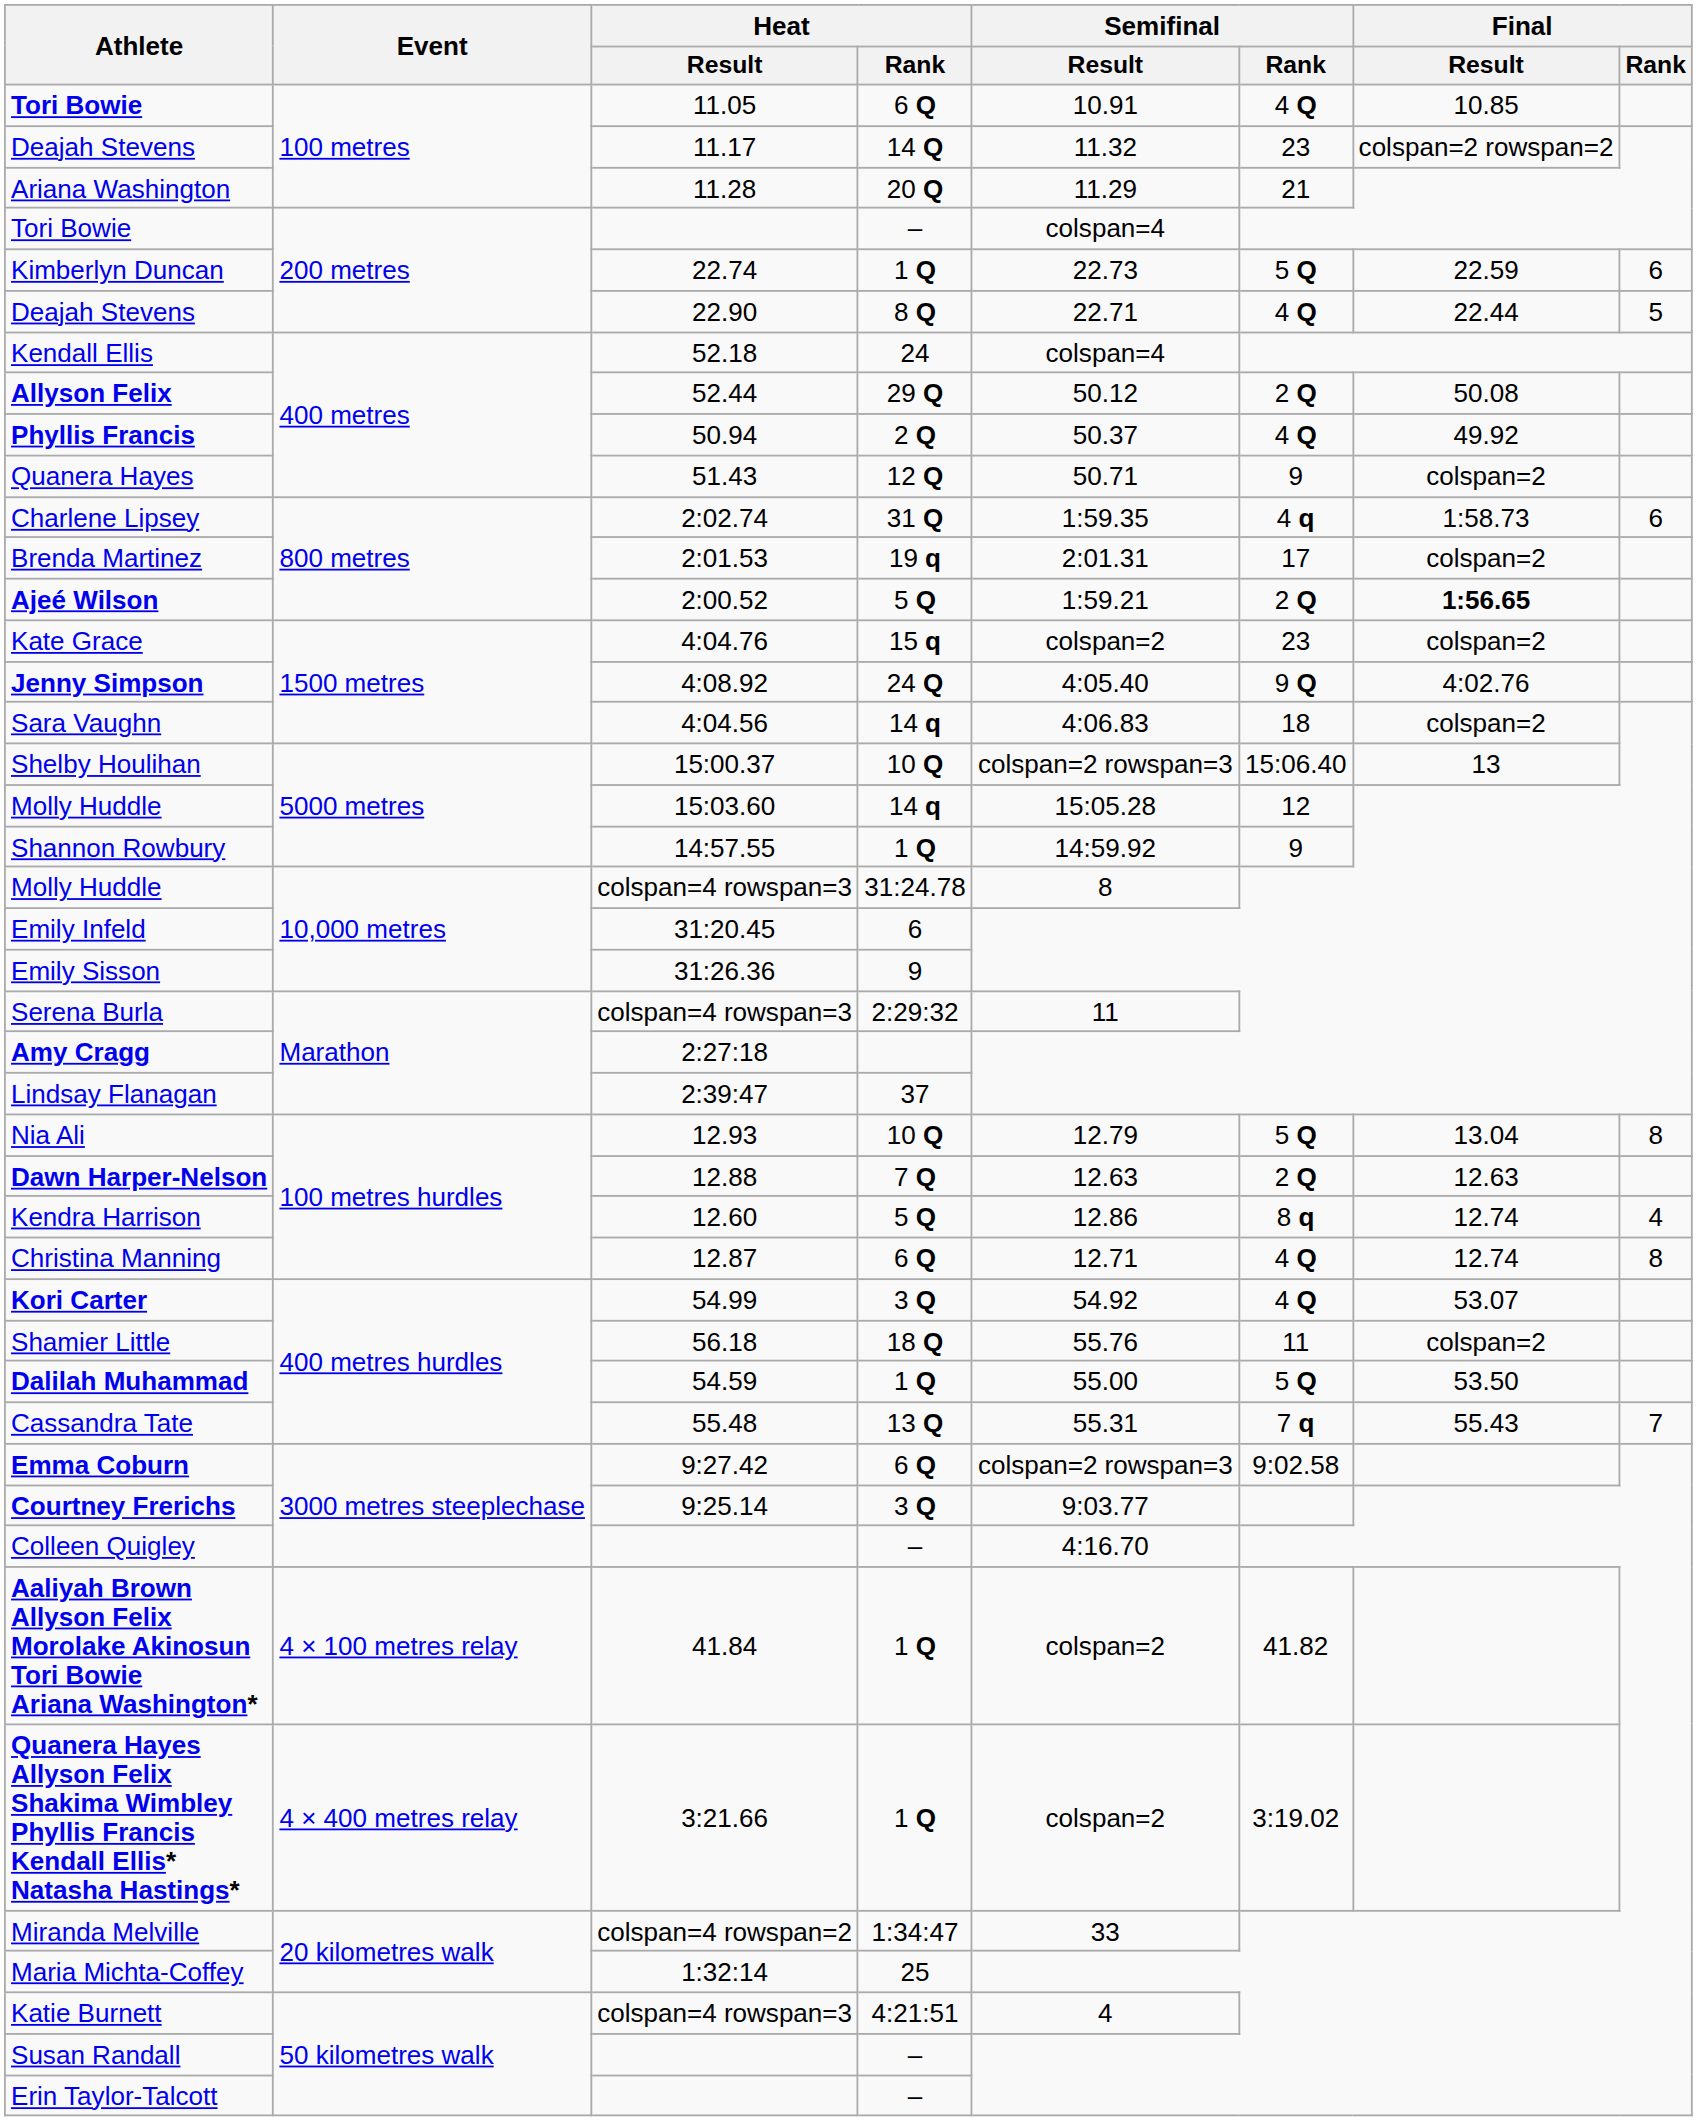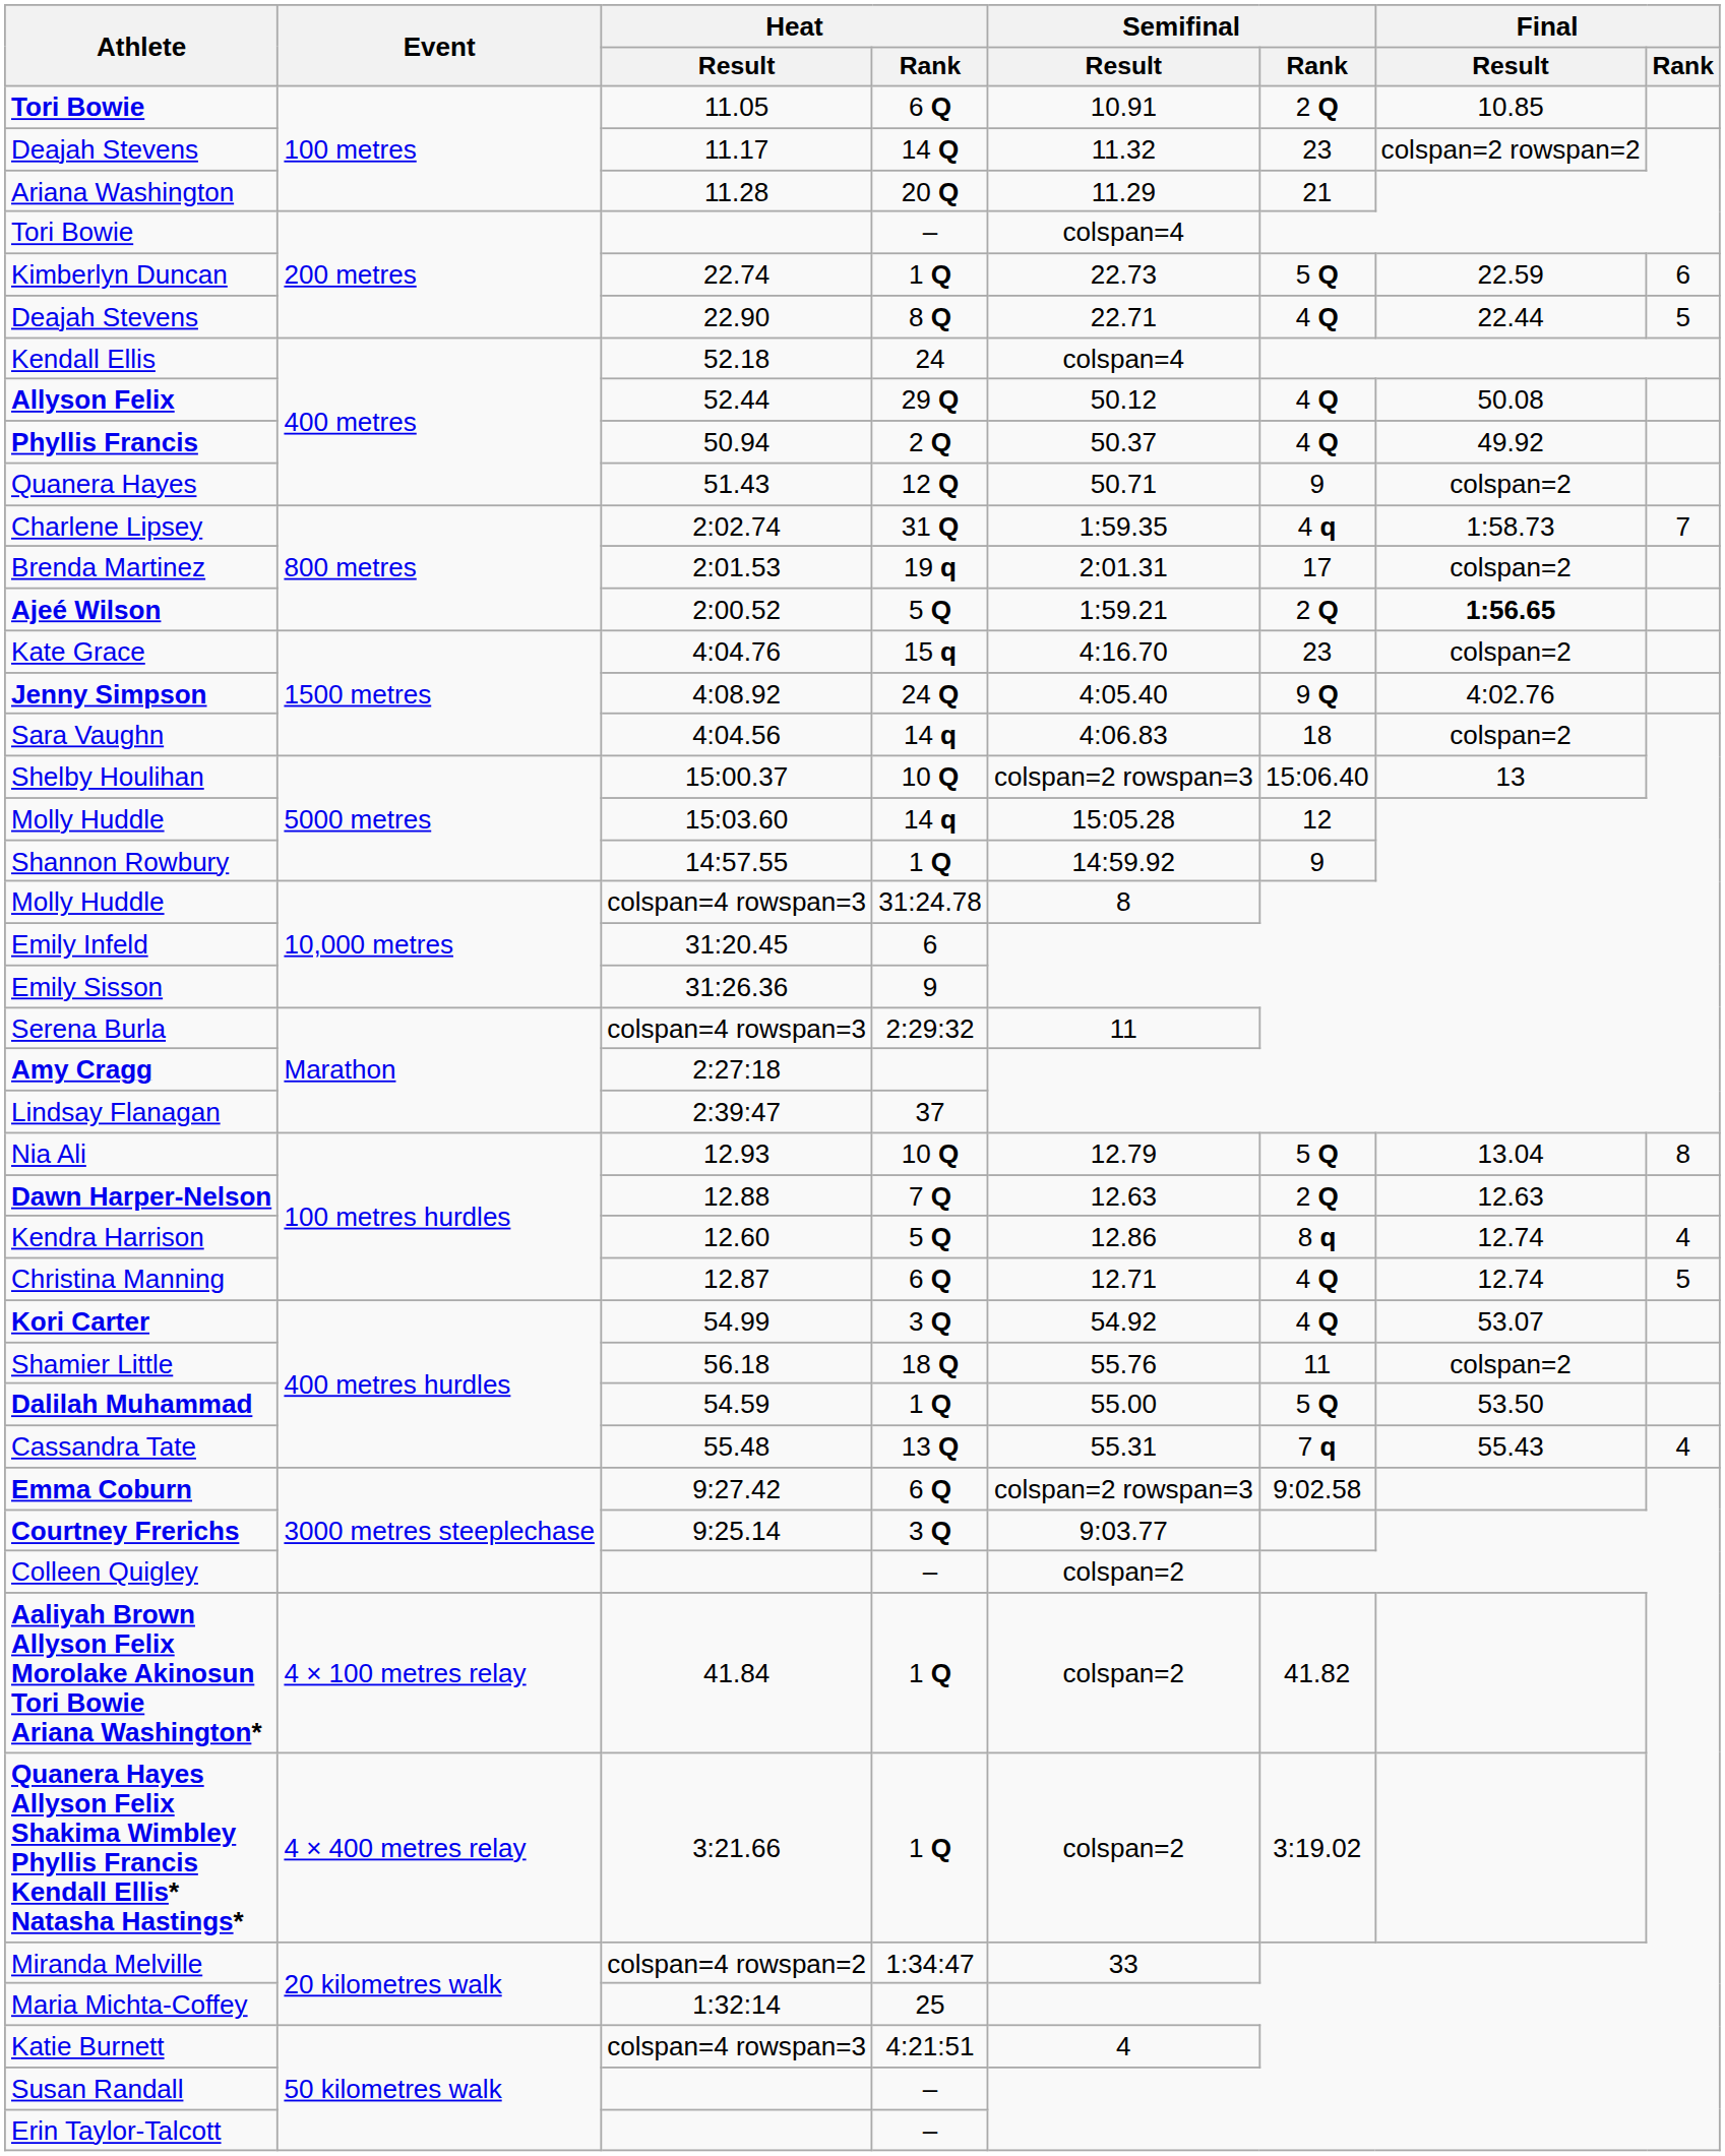Tori Bowie / 11.05 | Semifinal / Rank: 4 Q -> 2 Q
Allyson Felix | Semifinal / Rank: 2 Q -> 4 Q
Charlene Lipsey | Final / Rank: 6 -> 7
Kate Grace | Semifinal / Result: colspan=2 -> 4:16.70
Christina Manning | Final / Rank: 8 -> 5
Cassandra Tate | Final / Rank: 7 -> 4
Colleen Quigley | Semifinal / Result: 4:16.70 -> colspan=2
